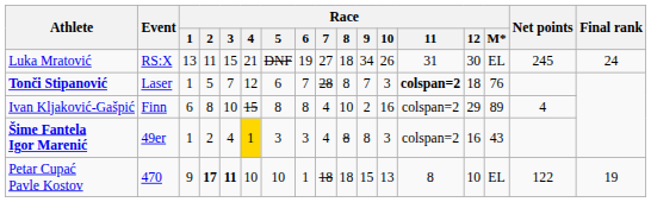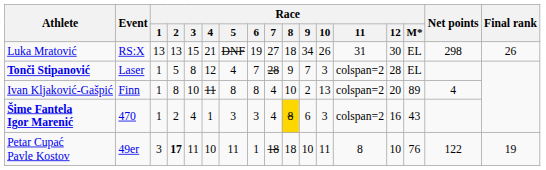Luka Mratović | Race / 2: 11 -> 13
Luka Mratović | Net points: 245 -> 298
Luka Mratović | Final rank: 24 -> 26
Tonči Stipanović | Race / 3: 7 -> 8
Tonči Stipanović | Race / 5: 6 -> 4
Tonči Stipanović | Race / 8: 8 -> 9
Tonči Stipanović | Race / 11: bold -> normal
Tonči Stipanović | Race / 12: 18 -> 28
Tonči Stipanović | Race / M*: 76 -> EL
Ivan Kljaković-Gašpić | Race / 1: 6 -> 1
Ivan Kljaković-Gašpić | Race / 4: 15 -> 11
Ivan Kljaković-Gašpić | Race / 10: 16 -> 13
Ivan Kljaković-Gašpić | Race / 12: 29 -> 20
Šime Fantela Igor Marenić | Event: 49er -> 470
Šime Fantela Igor Marenić | Race / 4: gold background -> no background
Šime Fantela Igor Marenić | Race / 8: no background -> gold background
Šime Fantela Igor Marenić | Race / 9: 8 -> 6
Petar Cupać Pavle Kostov | Event: 470 -> 49er
Petar Cupać Pavle Kostov | Race / 1: 9 -> 3
Petar Cupać Pavle Kostov | Race / 3: bold -> normal
Petar Cupać Pavle Kostov | Race / 5: 10 -> 11
Petar Cupać Pavle Kostov | Race / 9: 15 -> 10
Petar Cupać Pavle Kostov | Race / 10: 13 -> 11
Petar Cupać Pavle Kostov | Race / M*: EL -> 76
